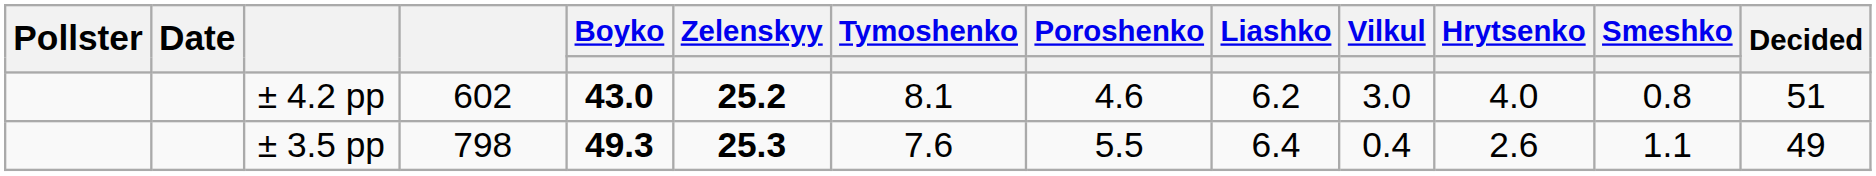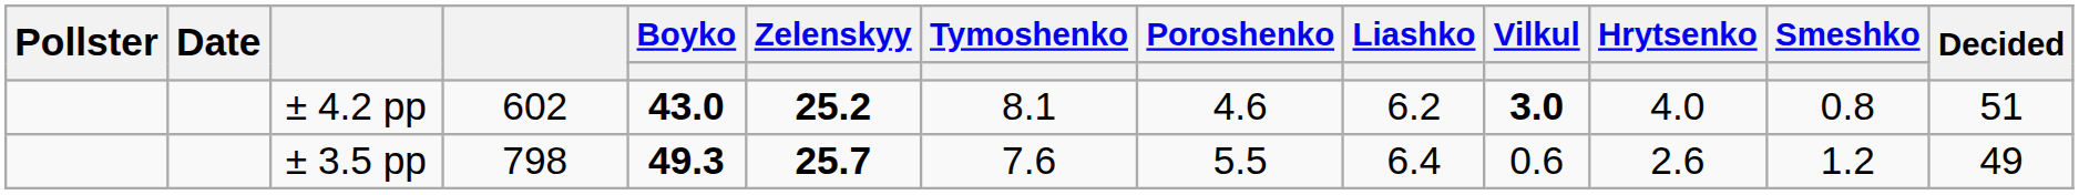± 4.2 pp | Vilkul: normal -> bold
± 3.5 pp | Zelenskyy: 25.3 -> 25.7
± 3.5 pp | Vilkul: 0.4 -> 0.6
± 3.5 pp | Smeshko: 1.1 -> 1.2
